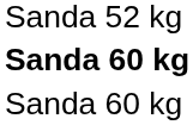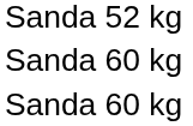row 2 | column 1: bold -> normal
